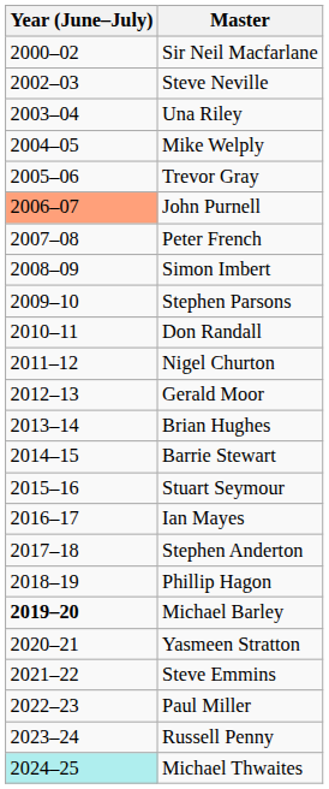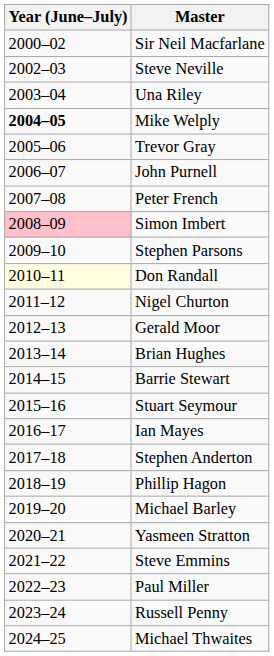Mike Welply | Year (June–July): normal -> bold
John Purnell | Year (June–July): lightsalmon background -> no background
Simon Imbert | Year (June–July): no background -> pink background
Don Randall | Year (June–July): no background -> lightyellow background
Michael Barley | Year (June–July): bold -> normal
Michael Thwaites | Year (June–July): paleturquoise background -> no background
